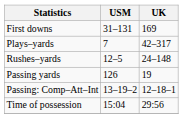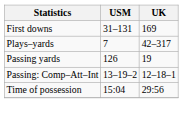- row: Rushes–yards | 12–5 | 24–148
